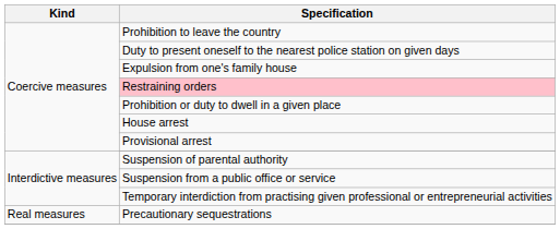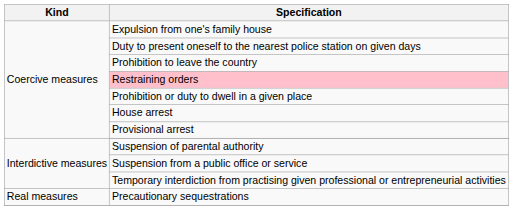row 2 | Specification: Prohibition to leave the country -> Expulsion from one's family house
row 4 | Specification: Expulsion from one's family house -> Prohibition to leave the country
